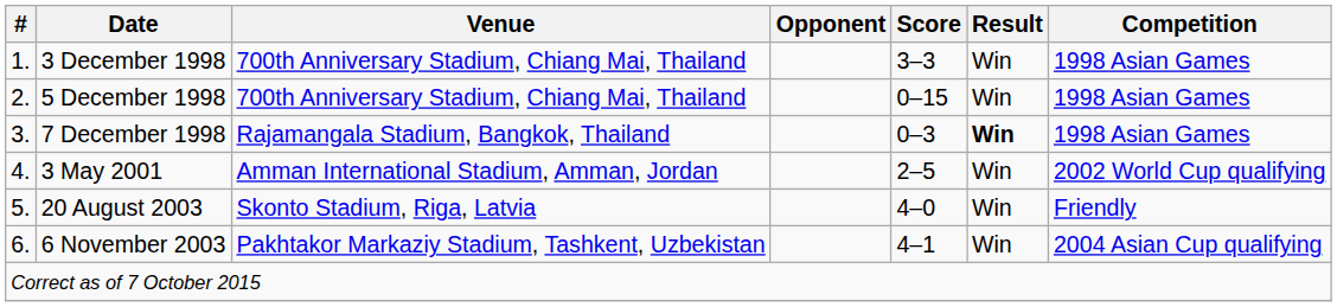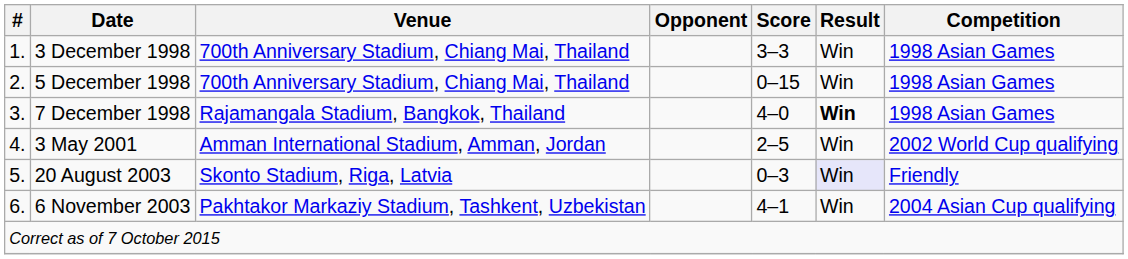7 December 1998 | Score: 0–3 -> 4–0
20 August 2003 | Score: 4–0 -> 0–3
20 August 2003 | Result: no background -> lavender background
